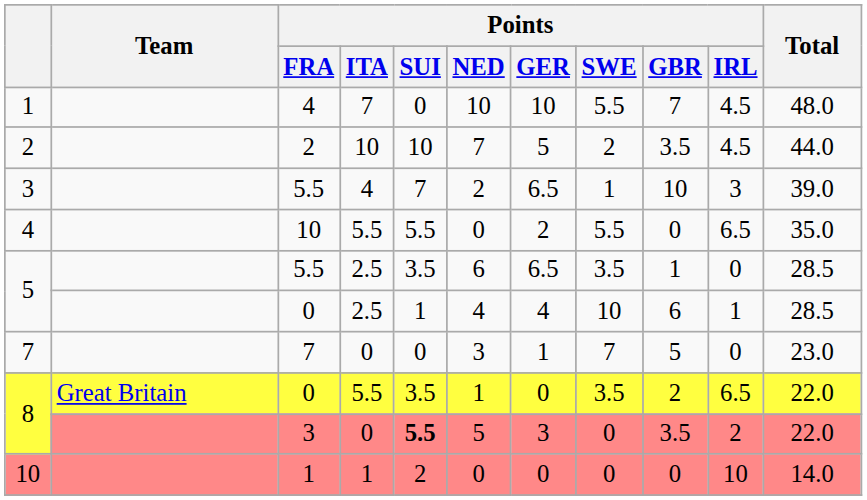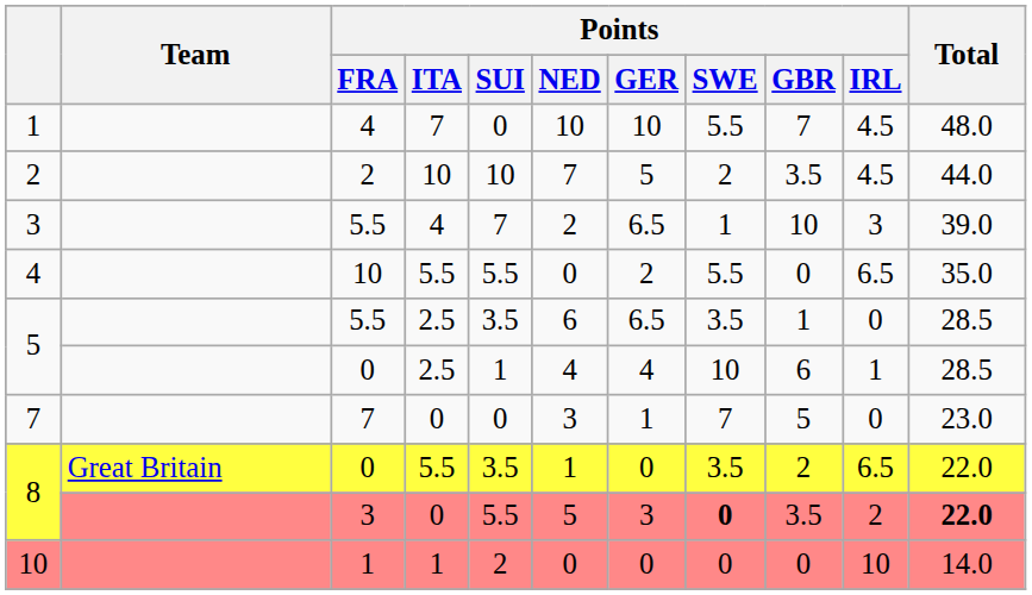8 / 3 | Points / SUI: bold -> normal
8 / 3 | Points / SWE: normal -> bold
8 / 3 | Total: normal -> bold
